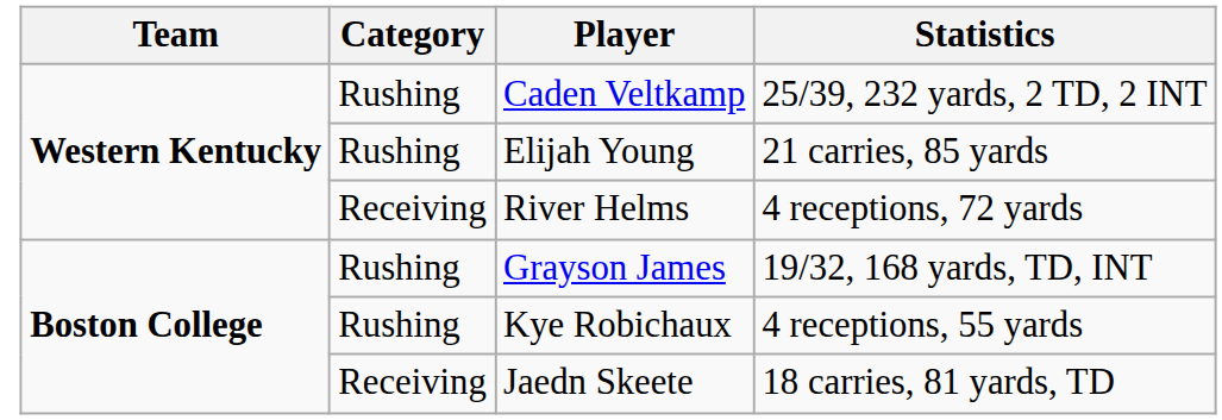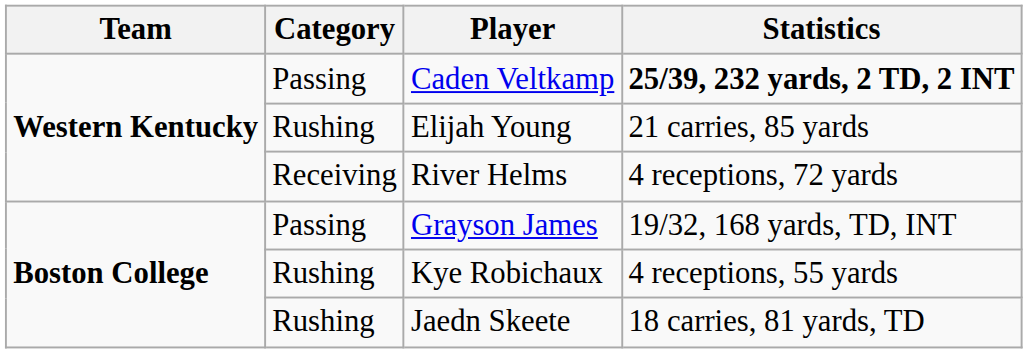Caden Veltkamp | Category: Rushing -> Passing
Caden Veltkamp | Statistics: normal -> bold
Grayson James | Category: Rushing -> Passing
Jaedn Skeete | Category: Receiving -> Rushing
